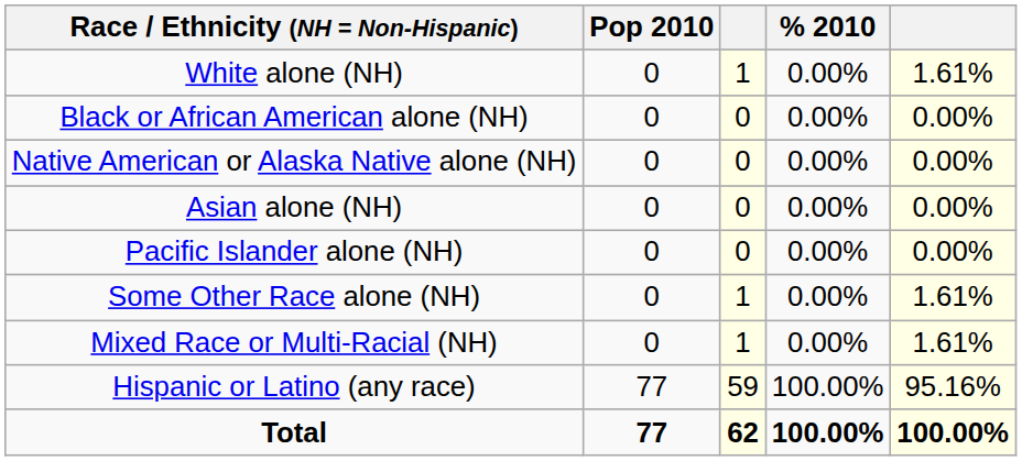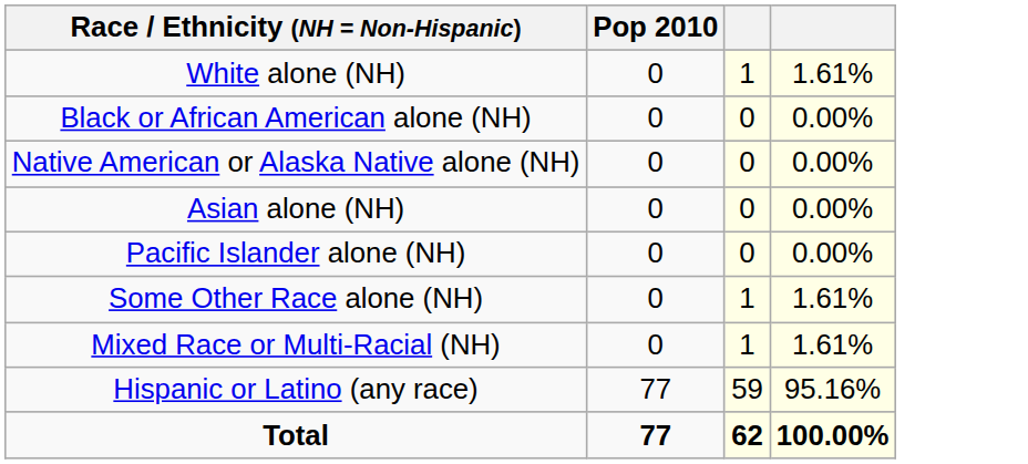- column: % 2010 | 0.00% | 0.00% | 0.00% | 0.00% | 0.00% | 0.00% | 0.00% | 100.00% | 100.00%
